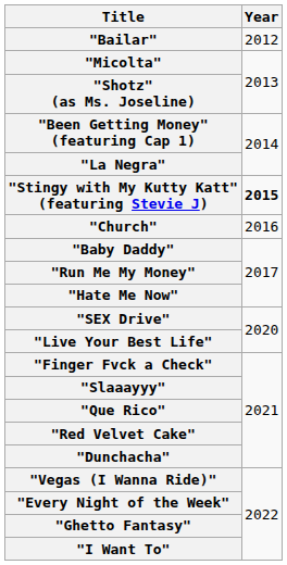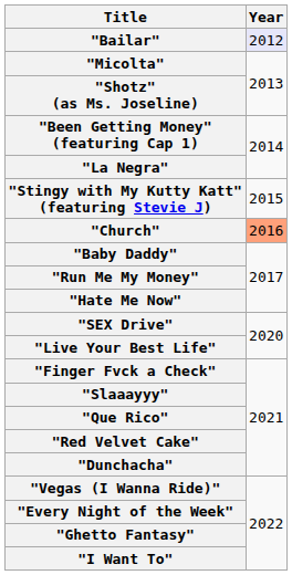"Bailar" | Year: no background -> lavender background
"Stingy with My Kutty Katt" (featuring Stevie J) | Year: bold -> normal
"Church" | Year: no background -> lightsalmon background
